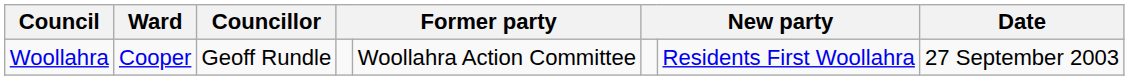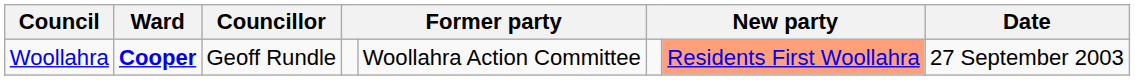Woollahra | Ward: normal -> bold
Woollahra | column 7: no background -> lightsalmon background
